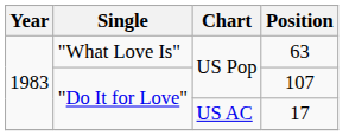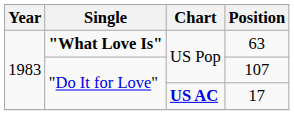63 | Single: normal -> bold
17 | Chart: normal -> bold
